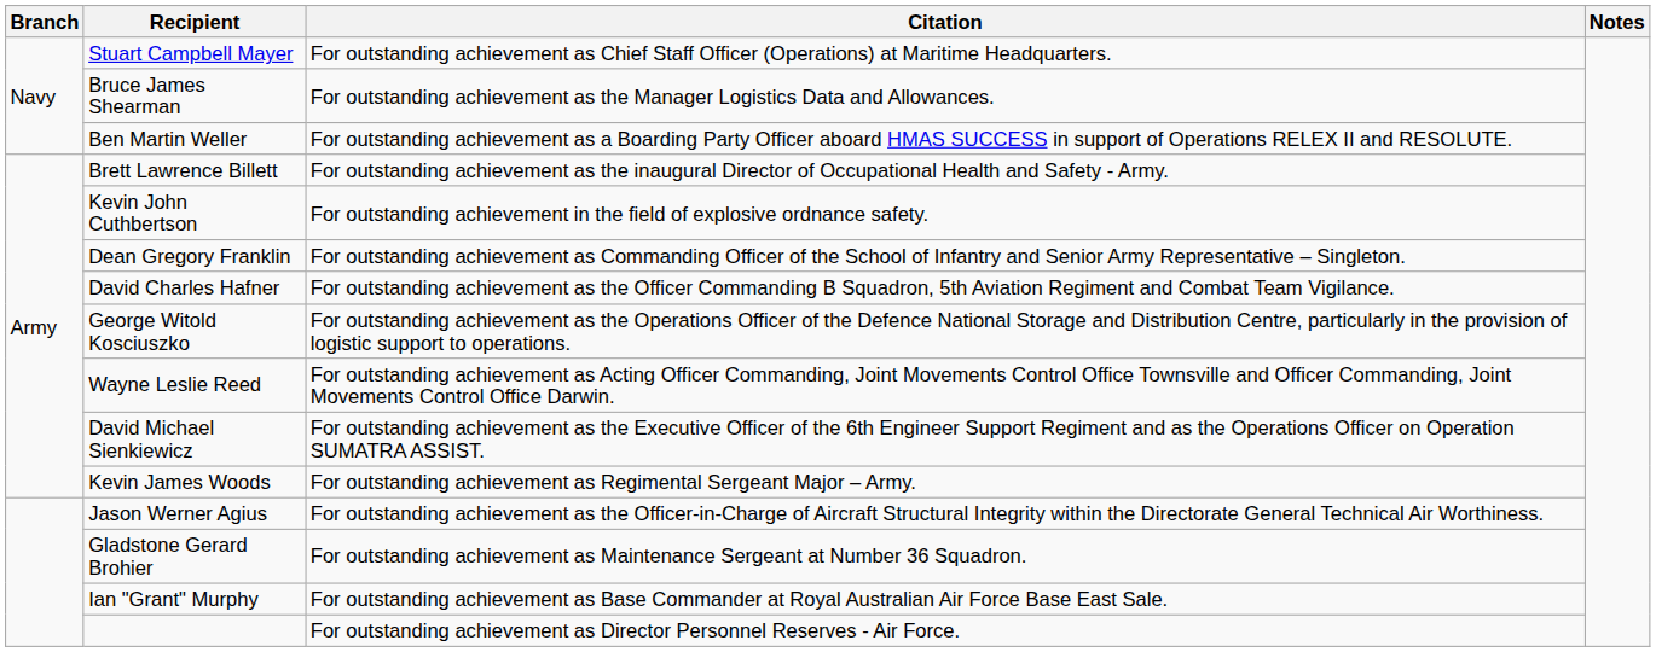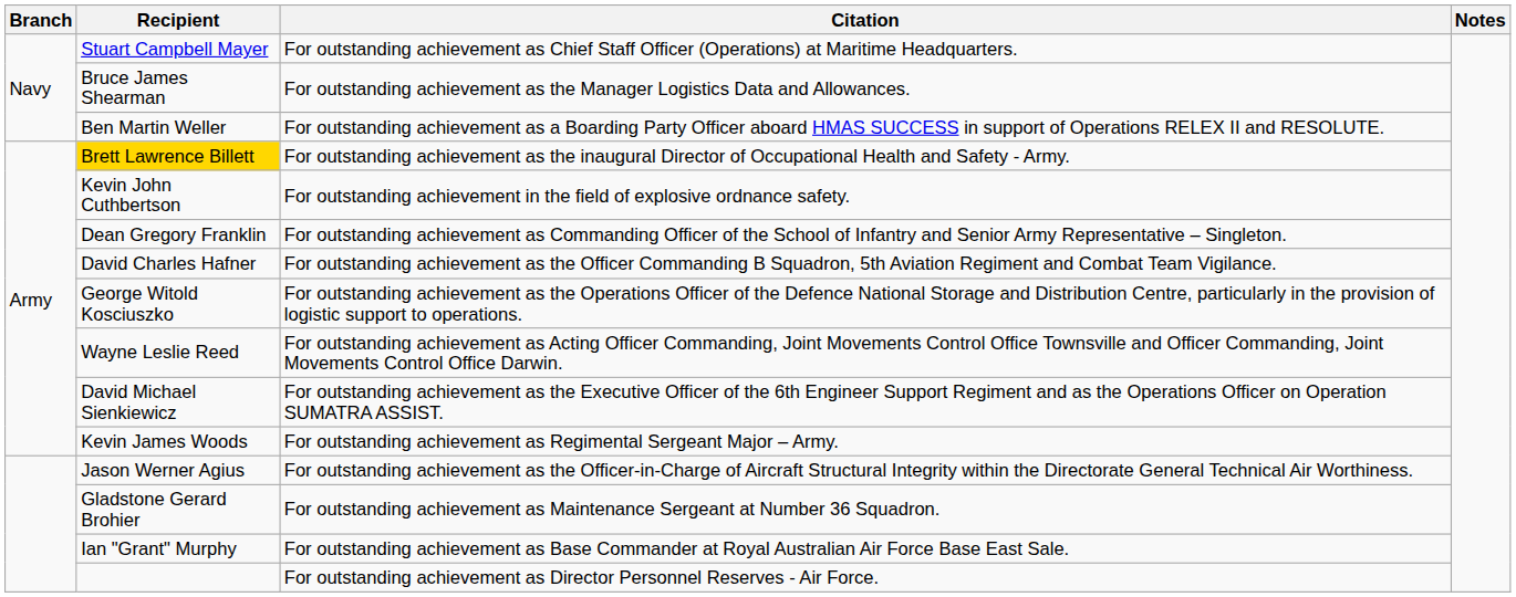Brett Lawrence Billett | Recipient: no background -> gold background
